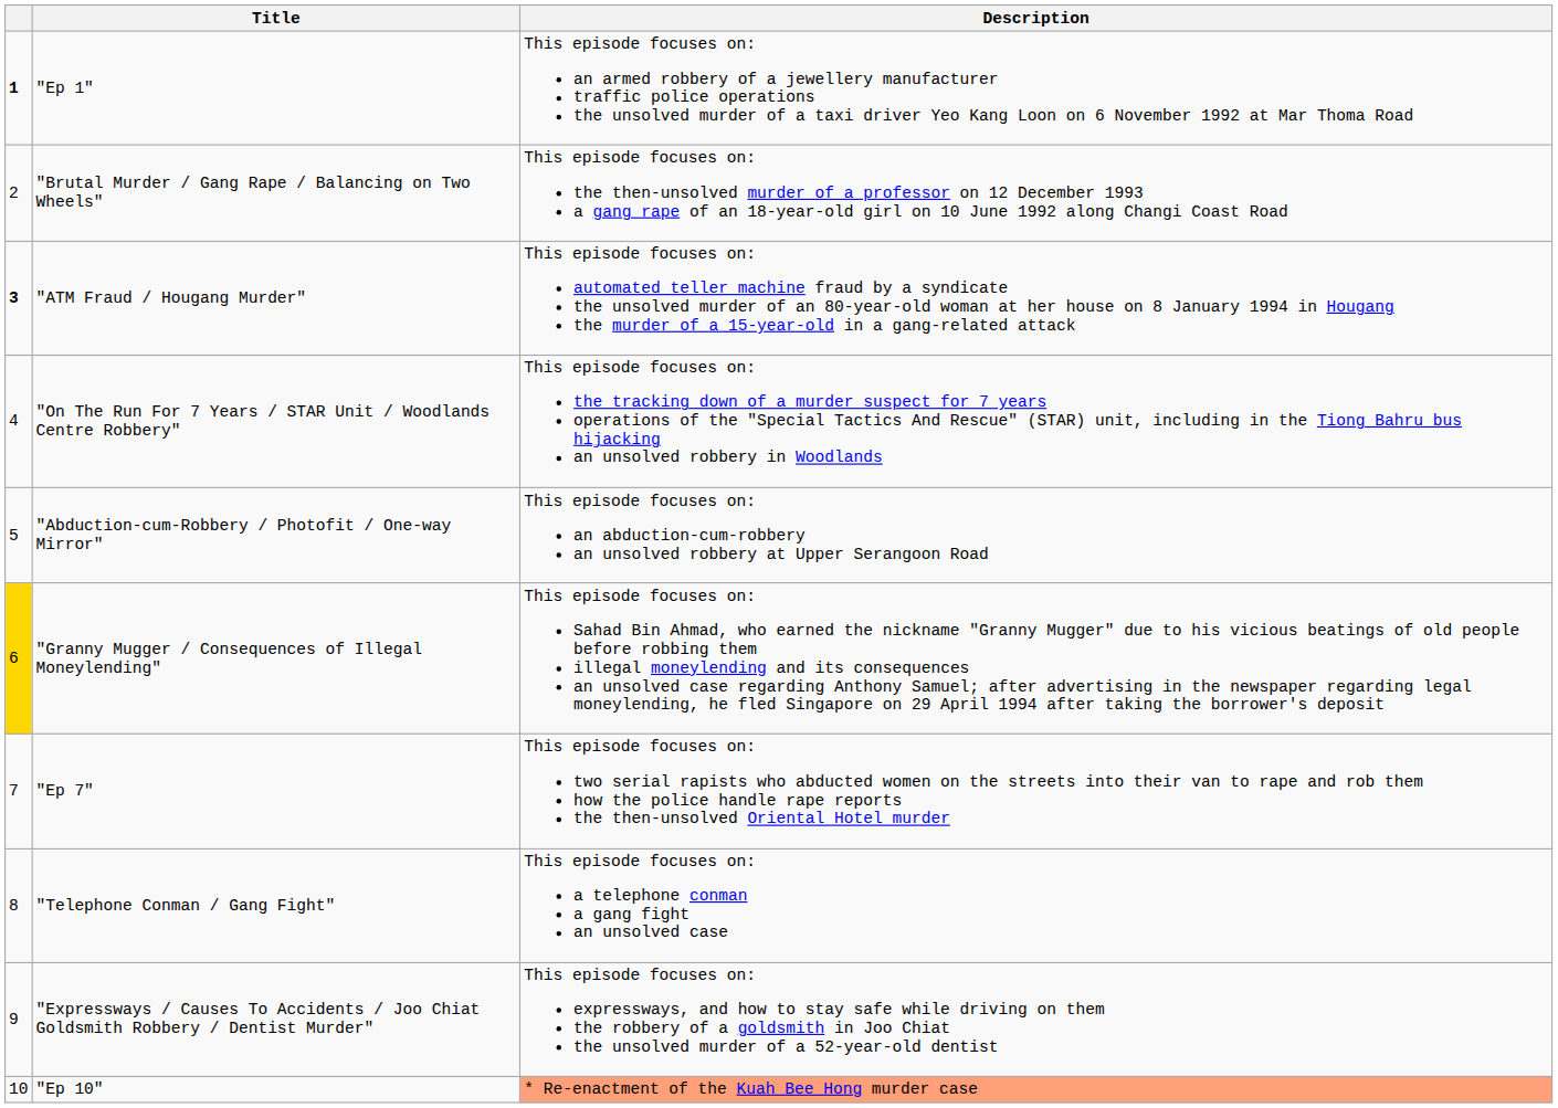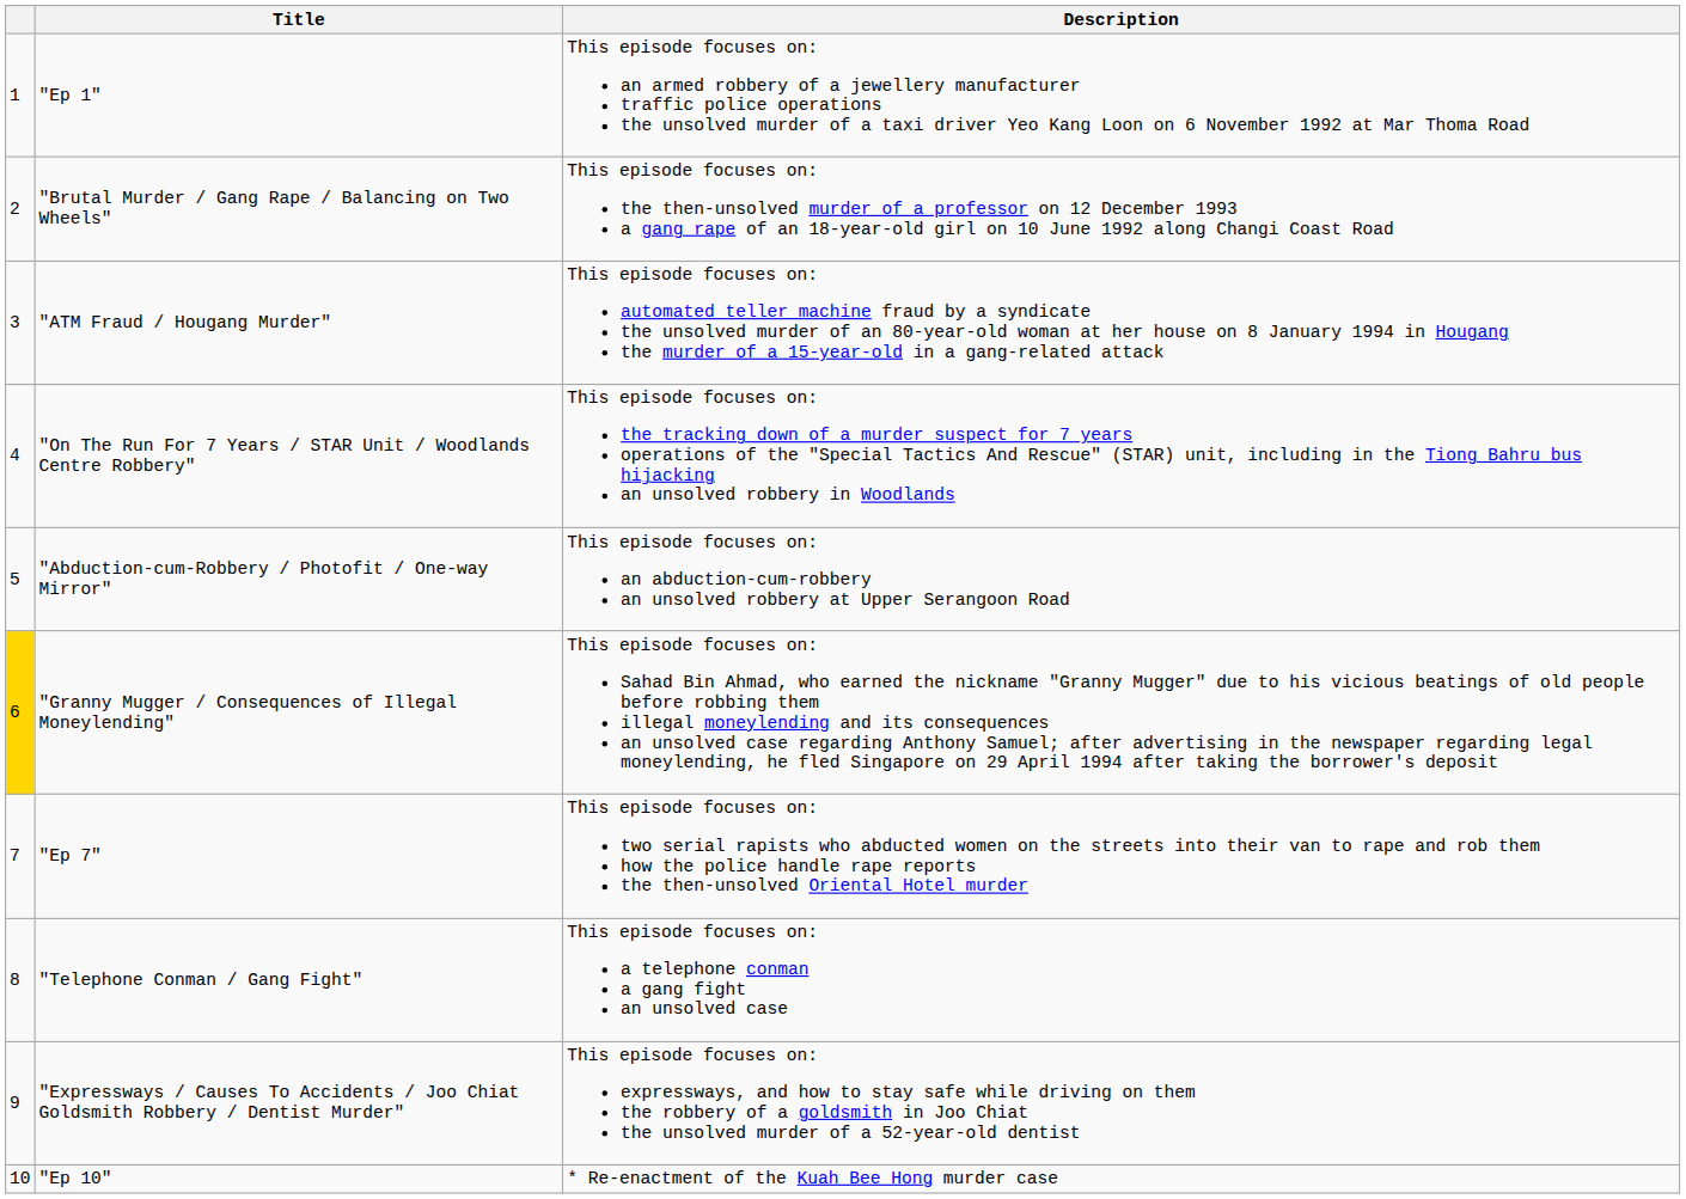"Ep 1" | column 1: bold -> normal
"ATM Fraud / Hougang Murder" | column 1: bold -> normal
"Ep 10" | Description: lightsalmon background -> no background
